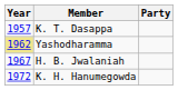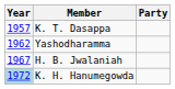Yashodharamma | Year: khaki background -> no background
K. H. Hanumegowda | Year: no background -> lightblue background
